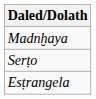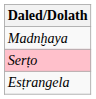row 3 | column 1: no background -> pink background
